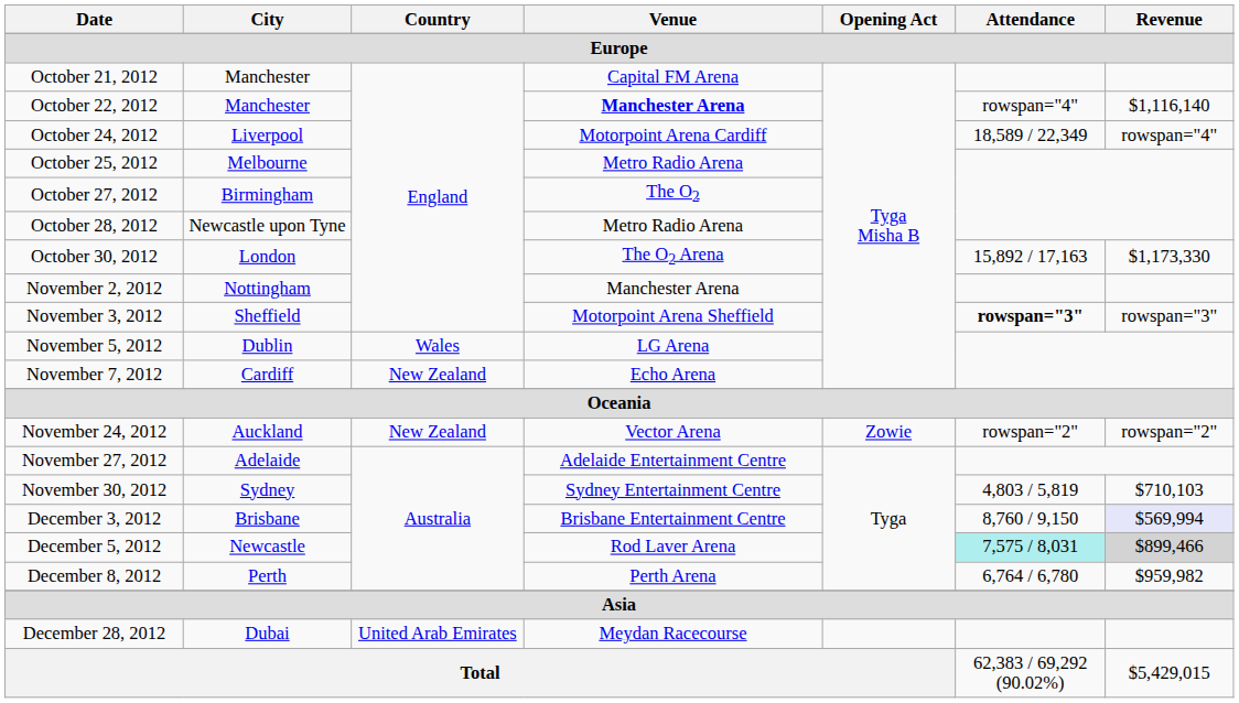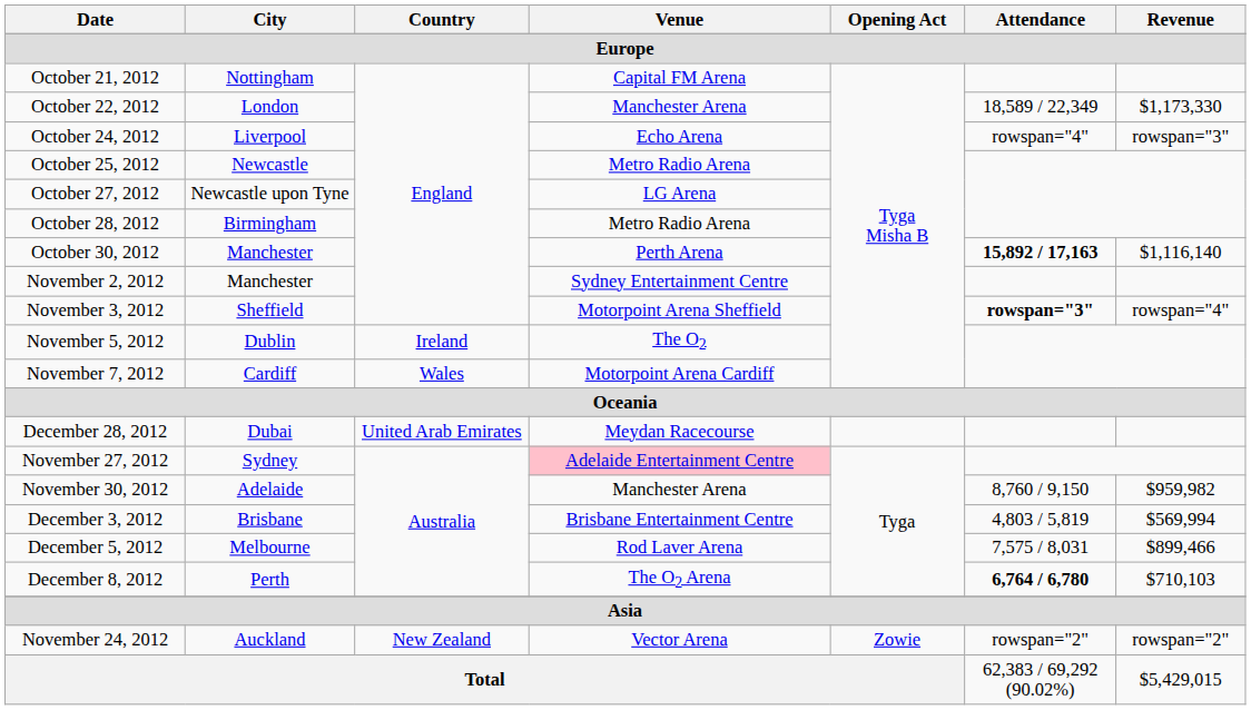October 21, 2012 | City: Manchester -> Nottingham
October 22, 2012 | City: Manchester -> London
October 22, 2012 | Venue: bold -> normal
October 22, 2012 | Attendance: rowspan="4" -> 18,589 / 22,349
October 22, 2012 | Revenue: $1,116,140 -> $1,173,330
October 24, 2012 | Venue: Motorpoint Arena Cardiff -> Echo Arena
October 24, 2012 | Attendance: 18,589 / 22,349 -> rowspan="4"
October 24, 2012 | Revenue: rowspan="4" -> rowspan="3"
October 25, 2012 | City: Melbourne -> Newcastle
October 27, 2012 | City: Birmingham -> Newcastle upon Tyne
October 27, 2012 | Venue: The O2 -> LG Arena
October 28, 2012 | City: Newcastle upon Tyne -> Birmingham
October 30, 2012 | City: London -> Manchester
October 30, 2012 | Venue: The O2 Arena -> Perth Arena
October 30, 2012 | Attendance: normal -> bold
October 30, 2012 | Revenue: $1,173,330 -> $1,116,140
November 2, 2012 | City: Nottingham -> Manchester
November 2, 2012 | Venue: Manchester Arena -> Sydney Entertainment Centre
November 3, 2012 | Revenue: rowspan="3" -> rowspan="4"
November 5, 2012 | Country: Wales -> Ireland
November 5, 2012 | Venue: LG Arena -> The O2
November 7, 2012 | Country: New Zealand -> Wales
November 7, 2012 | Venue: Echo Arena -> Motorpoint Arena Cardiff
rows swapped: November 24, 2012 <-> December 28, 2012
November 27, 2012 | City: Adelaide -> Sydney
November 27, 2012 | Venue: no background -> pink background
November 30, 2012 | City: Sydney -> Adelaide
November 30, 2012 | Venue: Sydney Entertainment Centre -> Manchester Arena
November 30, 2012 | Attendance: 4,803 / 5,819 -> 8,760 / 9,150
November 30, 2012 | Revenue: $710,103 -> $959,982
December 3, 2012 | Attendance: 8,760 / 9,150 -> 4,803 / 5,819
December 3, 2012 | Revenue: lavender background -> no background
December 5, 2012 | City: Newcastle -> Melbourne
December 5, 2012 | Attendance: paleturquoise background -> no background
December 5, 2012 | Revenue: lightgrey background -> no background
December 8, 2012 | Venue: Perth Arena -> The O2 Arena
December 8, 2012 | Attendance: normal -> bold
December 8, 2012 | Revenue: $959,982 -> $710,103
